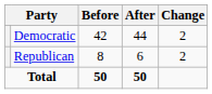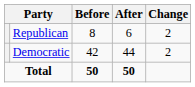rows swapped: Democratic <-> Republican
